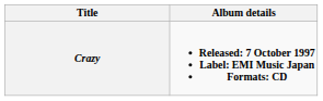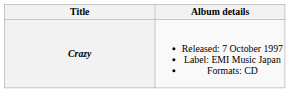Crazy | Album details: bold -> normal
